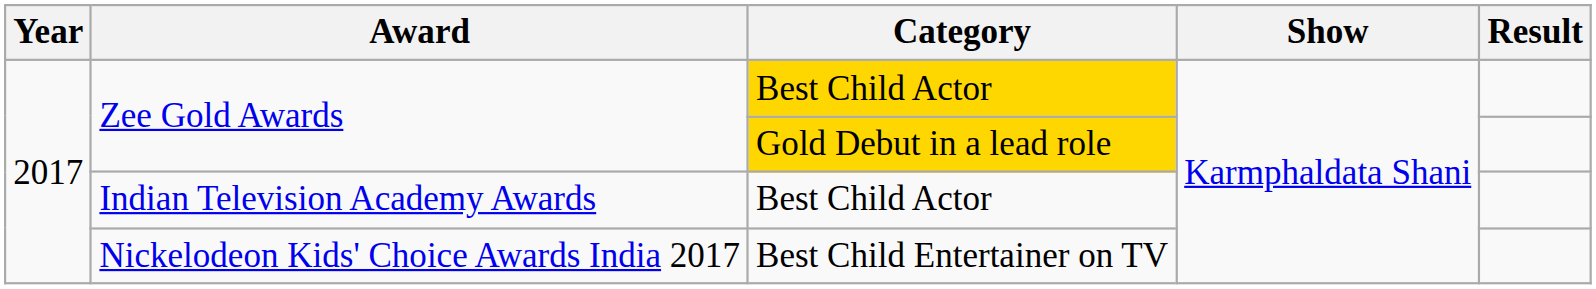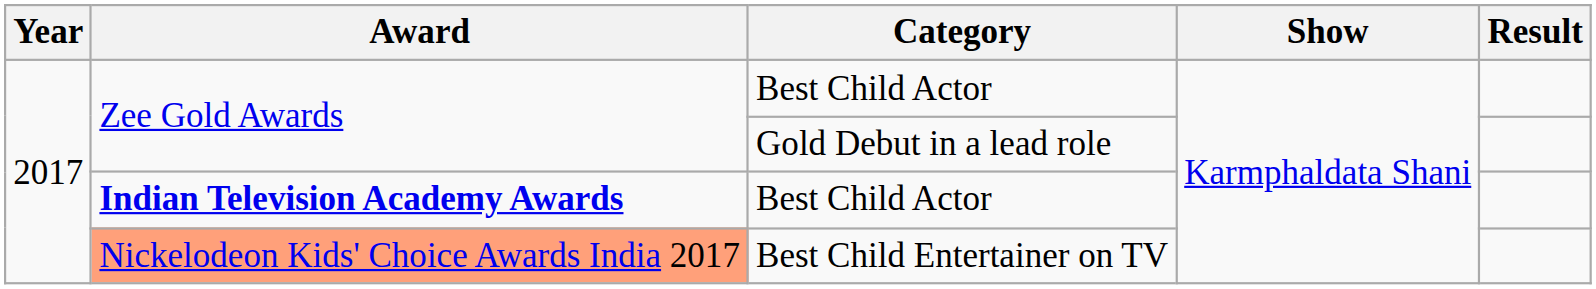Zee Gold Awards / Best Child Actor | Category: gold background -> no background
Zee Gold Awards / Gold Debut in a lead role | Category: gold background -> no background
Indian Television Academy Awards | Award: normal -> bold
Nickelodeon Kids' Choice Awards India 2017 | Award: no background -> lightsalmon background
